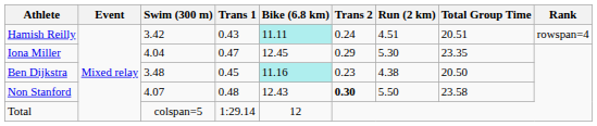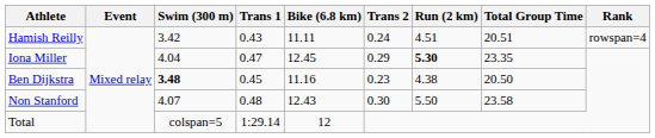Hamish Reilly | Bike (6.8 km): paleturquoise background -> no background
Iona Miller | Run (2 km): normal -> bold
Ben Dijkstra | Swim (300 m): normal -> bold
Ben Dijkstra | Bike (6.8 km): paleturquoise background -> no background
Non Stanford | Trans 2: bold -> normal
